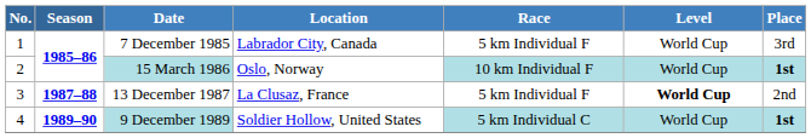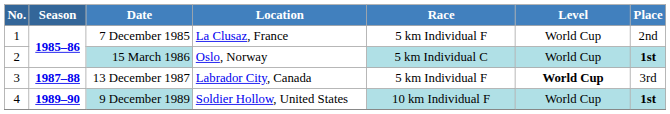7 December 1985 | Location: Labrador City, Canada -> La Clusaz, France
7 December 1985 | Place: 3rd -> 2nd
15 March 1986 | Race: 10 km Individual F -> 5 km Individual C
13 December 1987 | Location: La Clusaz, France -> Labrador City, Canada
13 December 1987 | Place: 2nd -> 3rd
9 December 1989 | Race: 5 km Individual C -> 10 km Individual F
